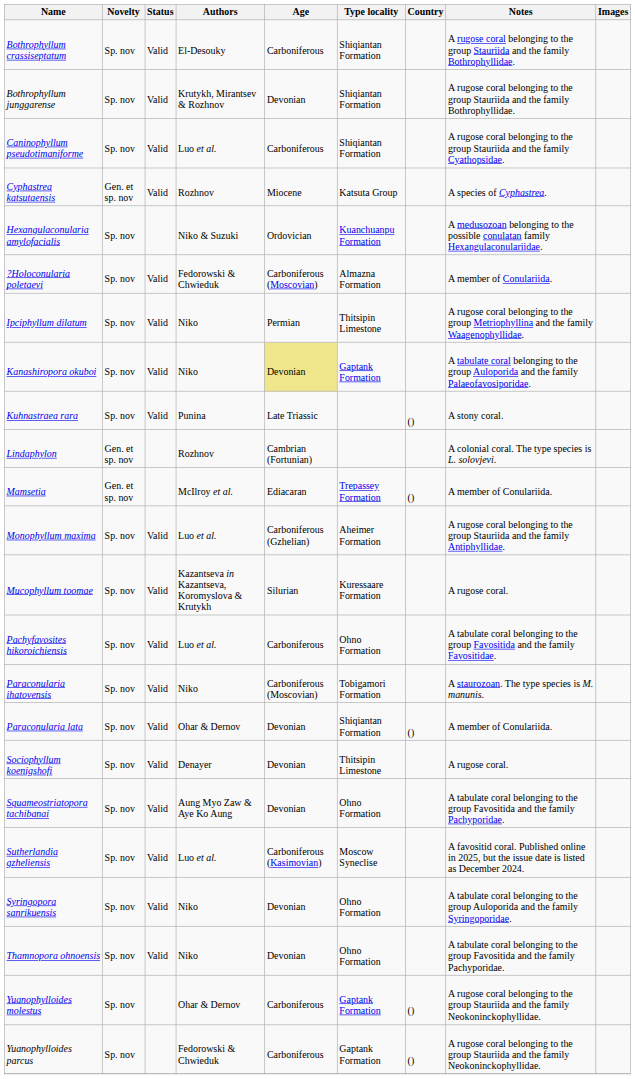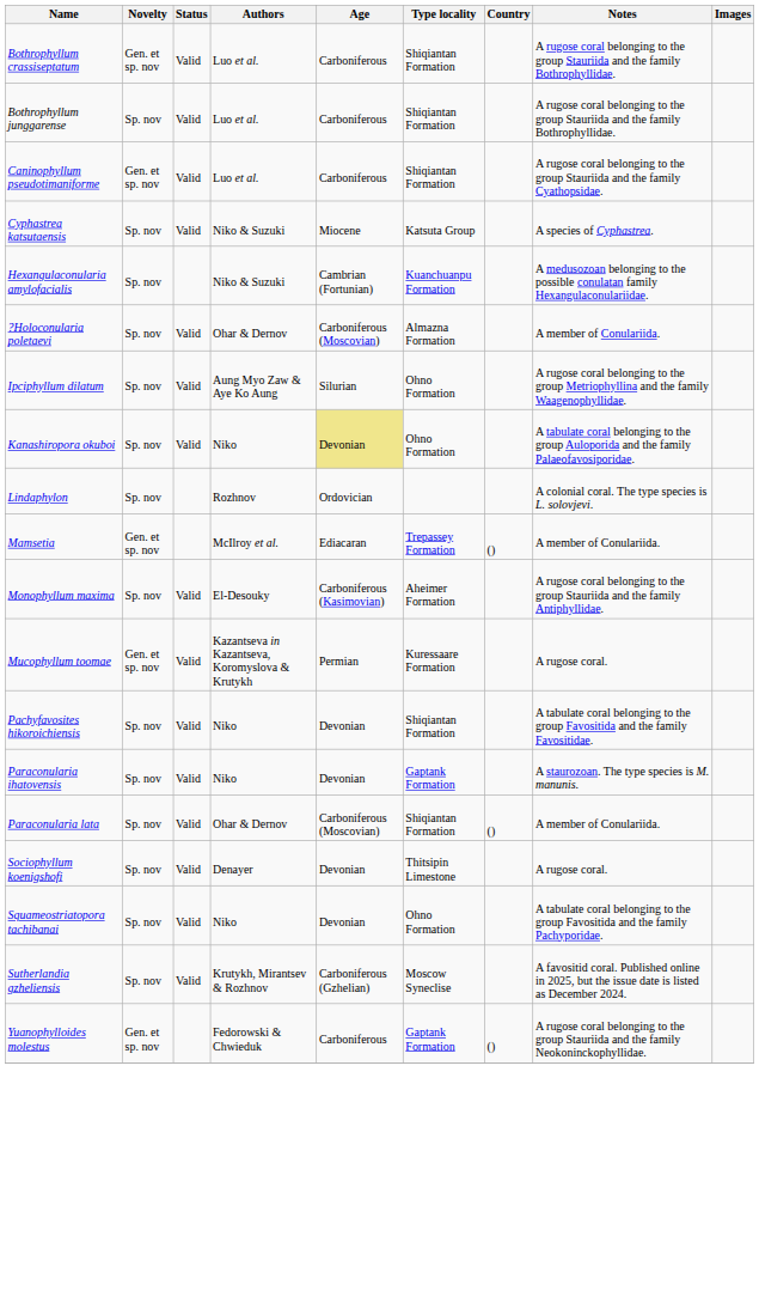Bothrophyllum crassiseptatum | Novelty: Sp. nov -> Gen. et sp. nov
Bothrophyllum crassiseptatum | Authors: El-Desouky -> Luo et al.
Bothrophyllum junggarense | Authors: Krutykh, Mirantsev & Rozhnov -> Luo et al.
Bothrophyllum junggarense | Age: Devonian -> Carboniferous
Caninophyllum pseudotimaniforme | Novelty: Sp. nov -> Gen. et sp. nov
Cyphastrea katsutaensis | Novelty: Gen. et sp. nov -> Sp. nov
Cyphastrea katsutaensis | Authors: Rozhnov -> Niko & Suzuki
Hexangulaconularia amylofacialis | Age: Ordovician -> Cambrian (Fortunian)
?Holoconularia poletaevi | Authors: Fedorowski & Chwieduk -> Ohar & Dernov
Ipciphyllum dilatum | Authors: Niko -> Aung Myo Zaw & Aye Ko Aung
Ipciphyllum dilatum | Age: Permian -> Silurian
Ipciphyllum dilatum | Type locality: Thitsipin Limestone -> Ohno Formation
Kanashiropora okuboi | Type locality: Gaptank Formation -> Ohno Formation
- row: Kuhnastraea rara | Sp. nov | Valid | Punina | Late Triassic | () | A stony coral.
Lindaphylon | Novelty: Gen. et sp. nov -> Sp. nov
Lindaphylon | Age: Cambrian (Fortunian) -> Ordovician
Monophyllum maxima | Authors: Luo et al. -> El-Desouky
Monophyllum maxima | Age: Carboniferous (Gzhelian) -> Carboniferous (Kasimovian)
Mucophyllum toomae | Novelty: Sp. nov -> Gen. et sp. nov
Mucophyllum toomae | Age: Silurian -> Permian
Pachyfavosites hikoroichiensis | Authors: Luo et al. -> Niko
Pachyfavosites hikoroichiensis | Age: Carboniferous -> Devonian
Pachyfavosites hikoroichiensis | Type locality: Ohno Formation -> Shiqiantan Formation
Paraconularia ihatovensis | Age: Carboniferous (Moscovian) -> Devonian
Paraconularia ihatovensis | Type locality: Tobigamori Formation -> Gaptank Formation
Paraconularia lata | Age: Devonian -> Carboniferous (Moscovian)
Squameostriatopora tachibanai | Authors: Aung Myo Zaw & Aye Ko Aung -> Niko
Sutherlandia gzheliensis | Authors: Luo et al. -> Krutykh, Mirantsev & Rozhnov
Sutherlandia gzheliensis | Age: Carboniferous (Kasimovian) -> Carboniferous (Gzhelian)
- row: Syringopora sanrikuensis | Sp. nov | Valid | Niko | Devonian | Ohno Formation | A tabulate coral belonging to the group Auloporida and the family Syringoporidae.
- row: Thamnopora ohnoensis | Sp. nov | Valid | Niko | Devonian | Ohno Formation | A tabulate coral belonging to the group Favositida and the family Pachyporidae.
Yuanophylloides molestus | Novelty: Sp. nov -> Gen. et sp. nov
Yuanophylloides molestus | Authors: Ohar & Dernov -> Fedorowski & Chwieduk
- row: Yuanophylloides parcus | Sp. nov | Fedorowski & Chwieduk | Carboniferous | Gaptank Formation | () | A rugose coral belonging to the group Stauriida and the family Neokoninckophyllidae.
